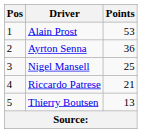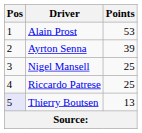Ayrton Senna | Points: 36 -> 39
Riccardo Patrese | Points: 21 -> 25
Thierry Boutsen | Pos: no background -> lavender background
